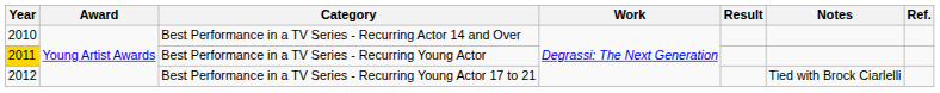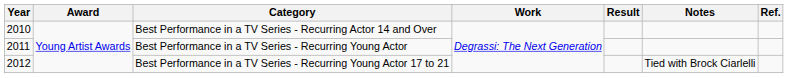Best Performance in a TV Series - Recurring Young Actor | Year: gold background -> no background
